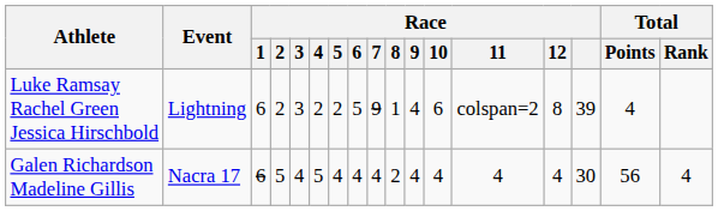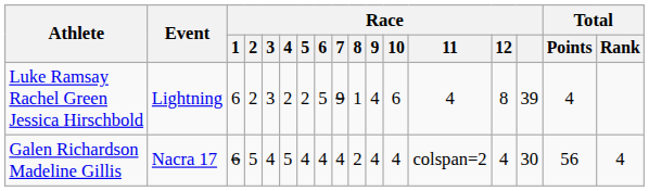Luke Ramsay Rachel Green Jessica Hirschbold | Race / 11: colspan=2 -> 4
Galen Richardson Madeline Gillis | Race / 11: 4 -> colspan=2
